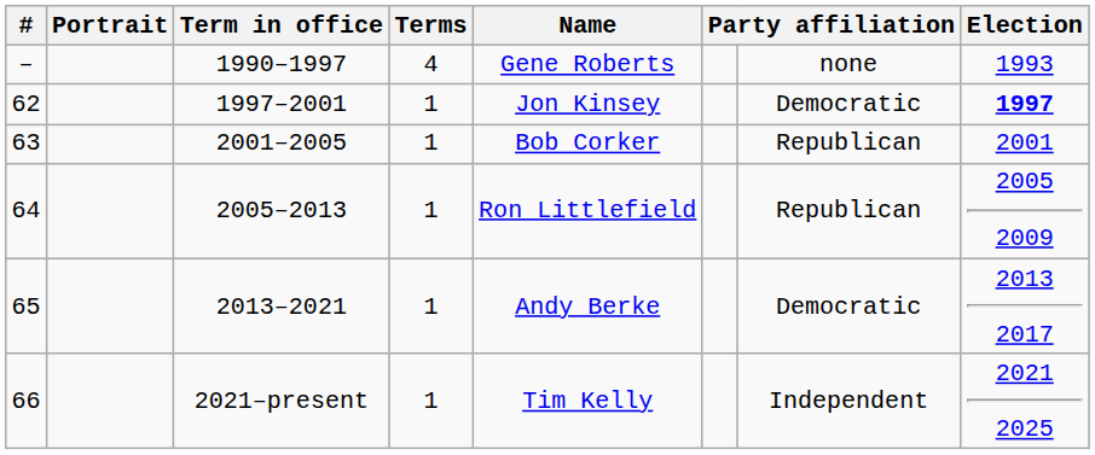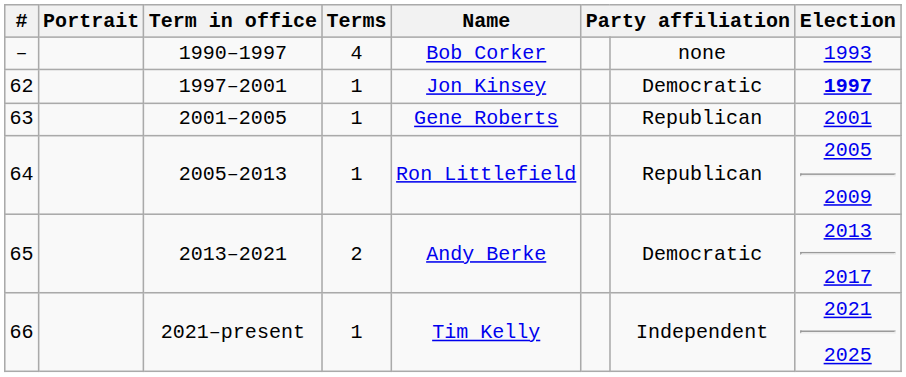– | Name: Gene Roberts -> Bob Corker
63 | Name: Bob Corker -> Gene Roberts
65 | Terms: 1 -> 2
